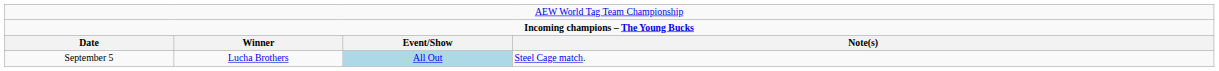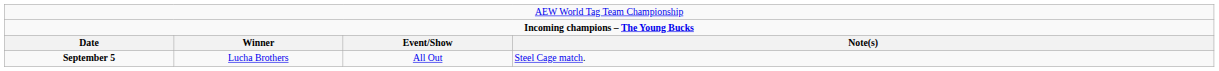September 5 | column 1: normal -> bold
September 5 | column 3: lightblue background -> no background
